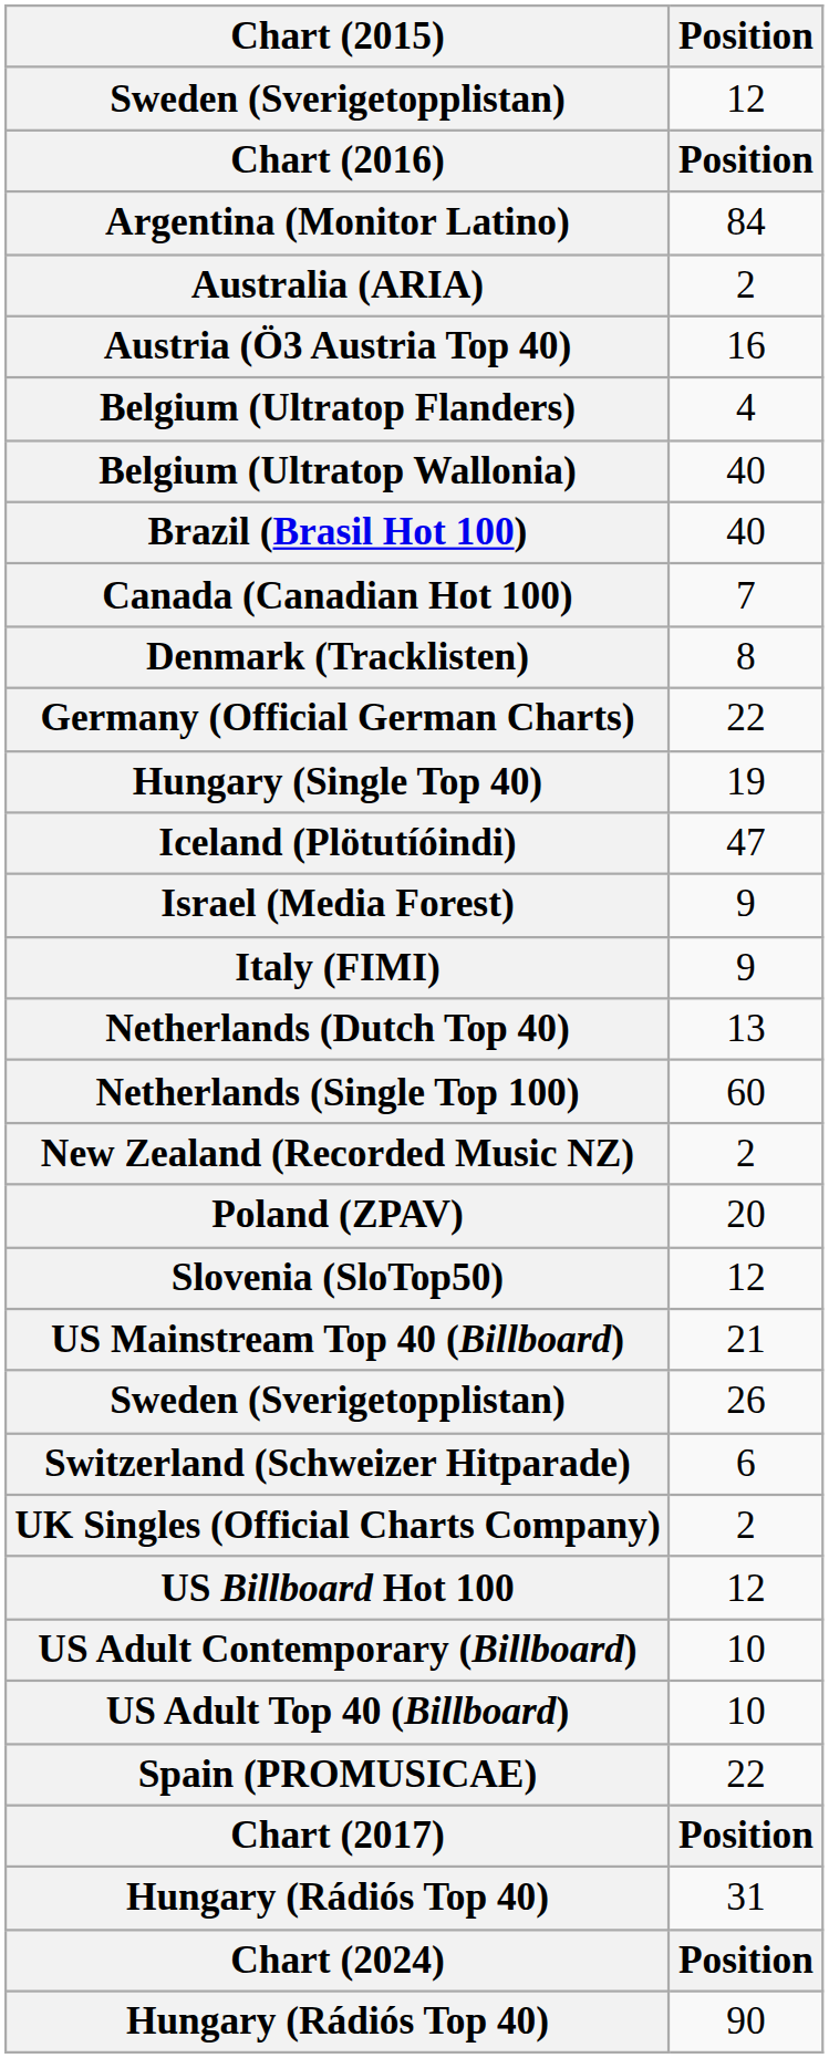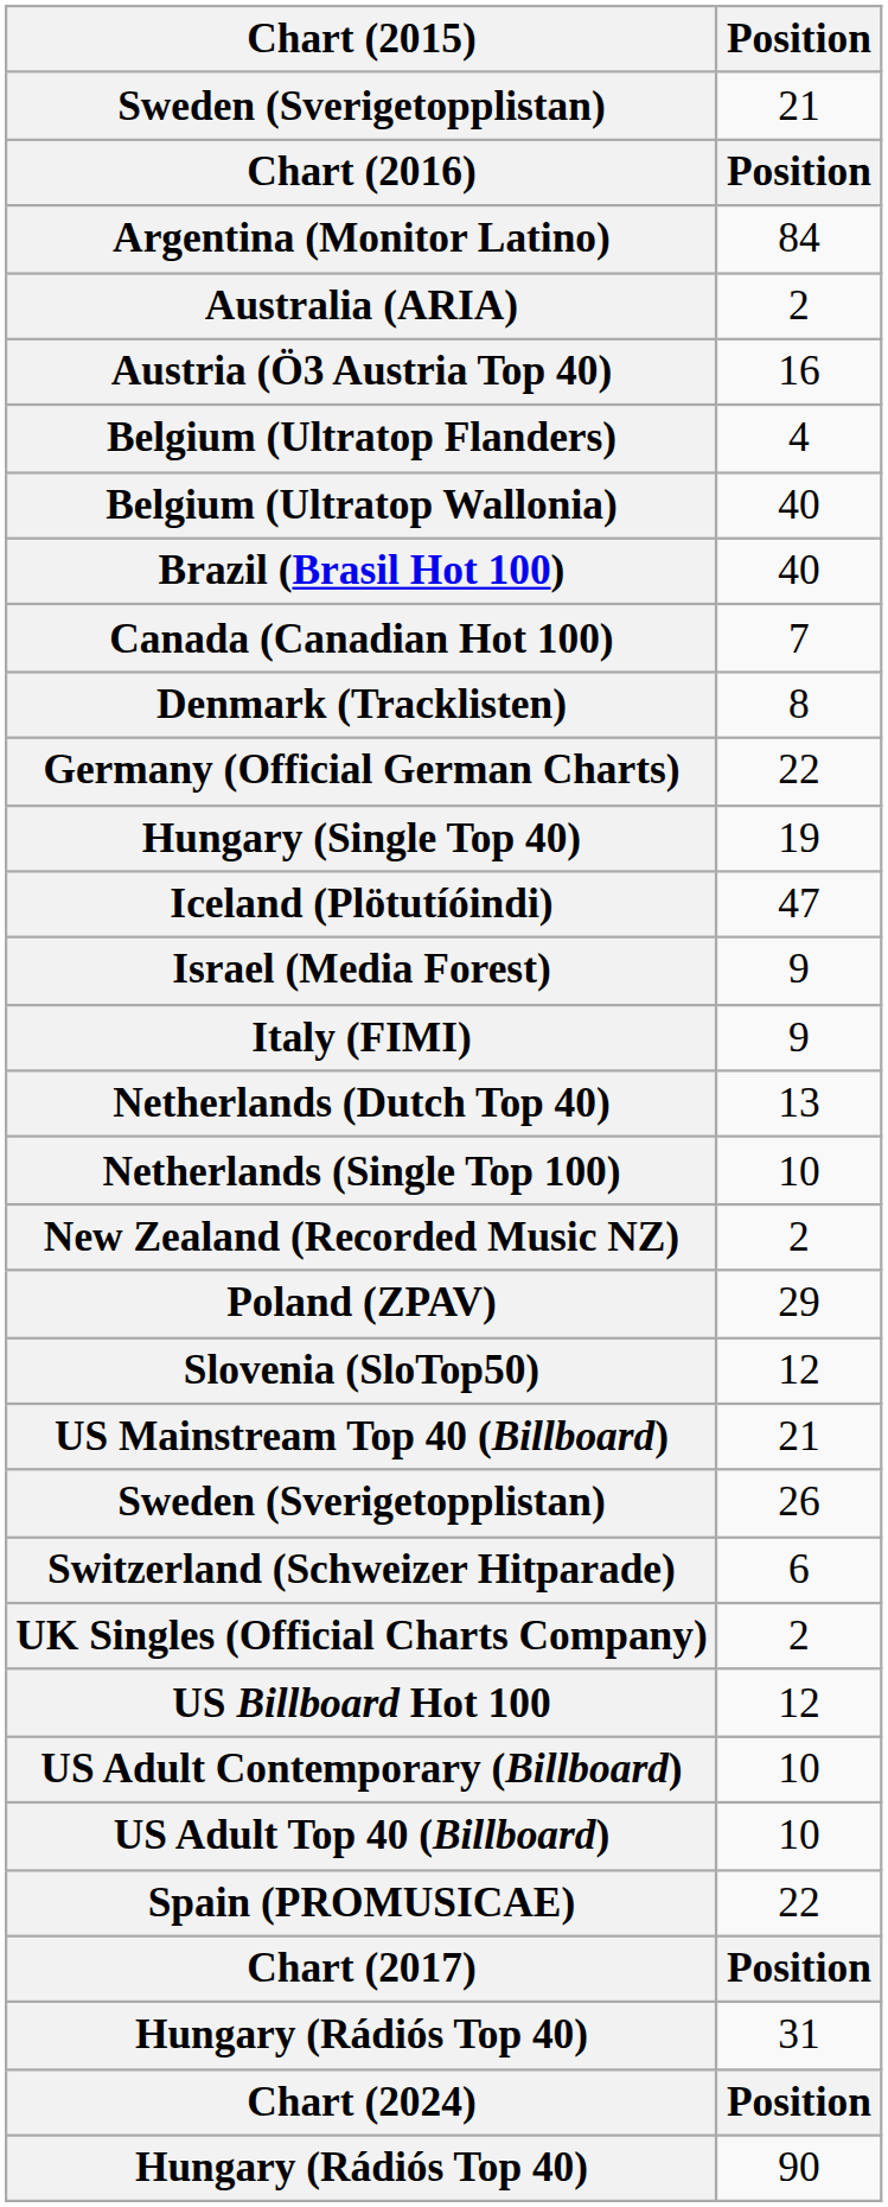row 2 | Position: 12 -> 21
row 18 | Position: 60 -> 10
row 20 | Position: 20 -> 29
